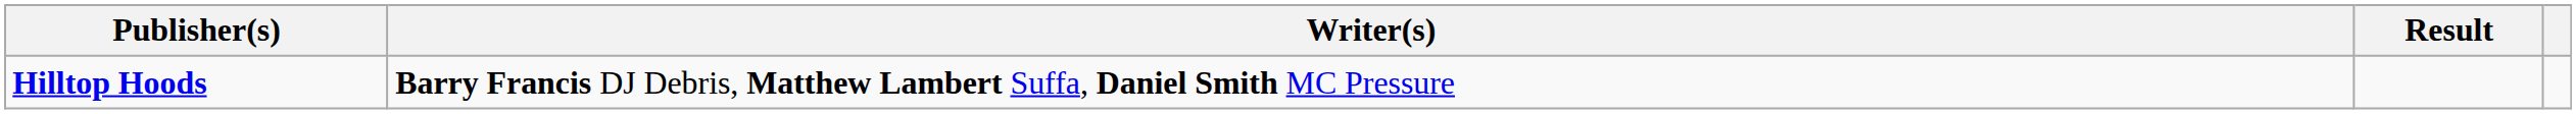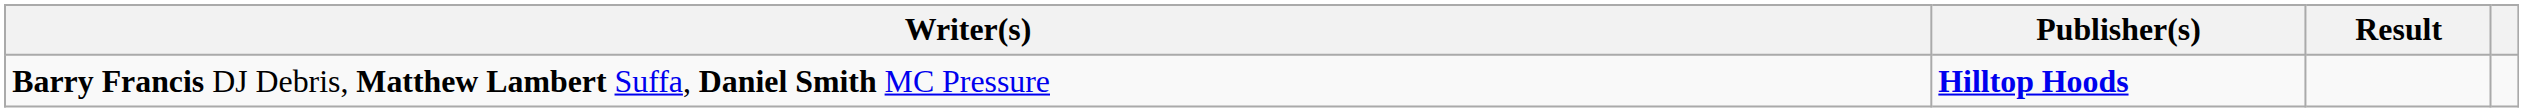columns swapped: Writer(s) <-> Publisher(s)
